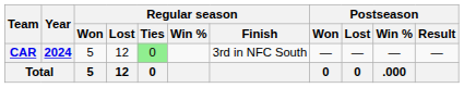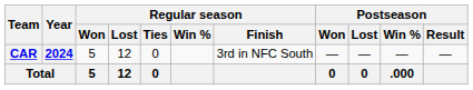CAR | Regular season / Ties: lightgreen background -> no background
